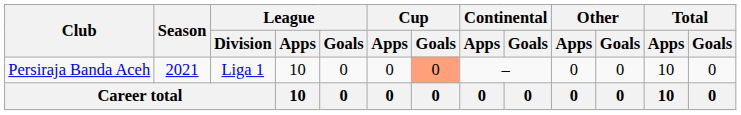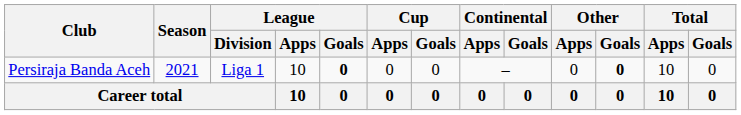Persiraja Banda Aceh | League / Goals: normal -> bold
Persiraja Banda Aceh | Cup / Goals: lightsalmon background -> no background
Persiraja Banda Aceh | Other / Goals: normal -> bold
